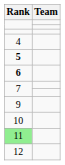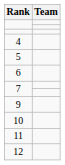row 6 | Rank: bold -> normal
row 7 | Rank: bold -> normal
row 12 | Rank: lightgreen background -> no background
